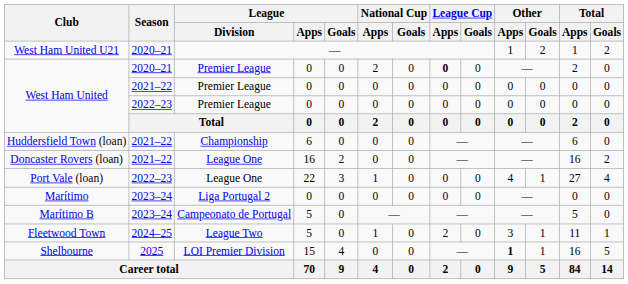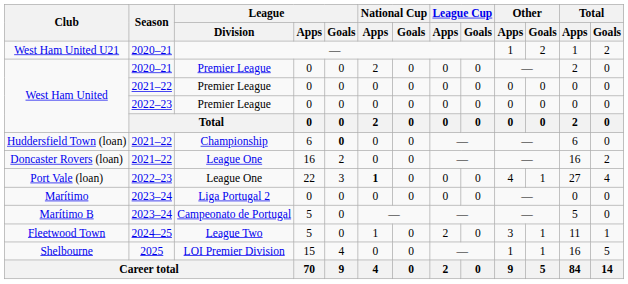West Ham United / 2020–21 | League Cup / Apps: bold -> normal
Huddersfield Town (loan) | League / Goals: normal -> bold
Port Vale (loan) | National Cup / Apps: normal -> bold
Shelbourne | Other / Apps: bold -> normal
